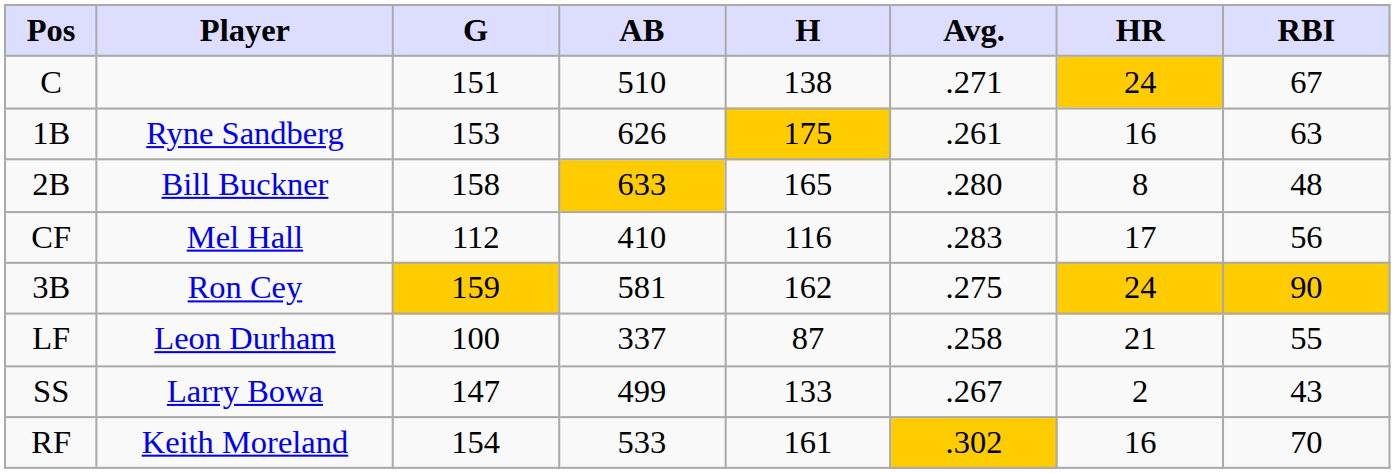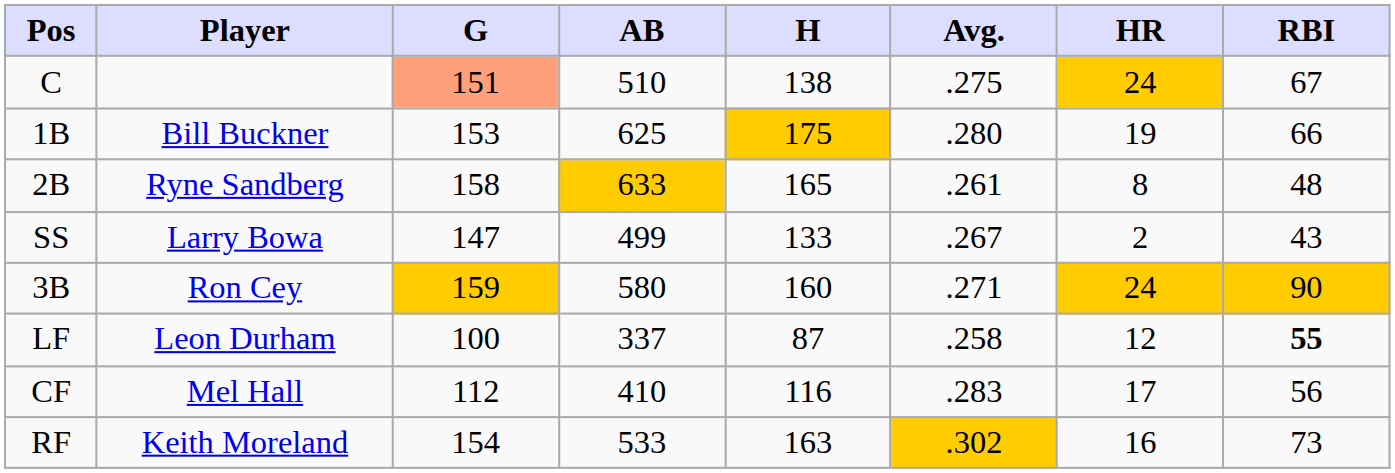C | G: no background -> lightsalmon background
C | Avg.: .271 -> .275
1B | Player: Ryne Sandberg -> Bill Buckner
1B | AB: 626 -> 625
1B | Avg.: .261 -> .280
1B | HR: 16 -> 19
1B | RBI: 63 -> 66
2B | Player: Bill Buckner -> Ryne Sandberg
2B | Avg.: .280 -> .261
rows swapped: SS <-> CF
3B | AB: 581 -> 580
3B | H: 162 -> 160
3B | Avg.: .275 -> .271
LF | HR: 21 -> 12
LF | RBI: normal -> bold
RF | H: 161 -> 163
RF | RBI: 70 -> 73
